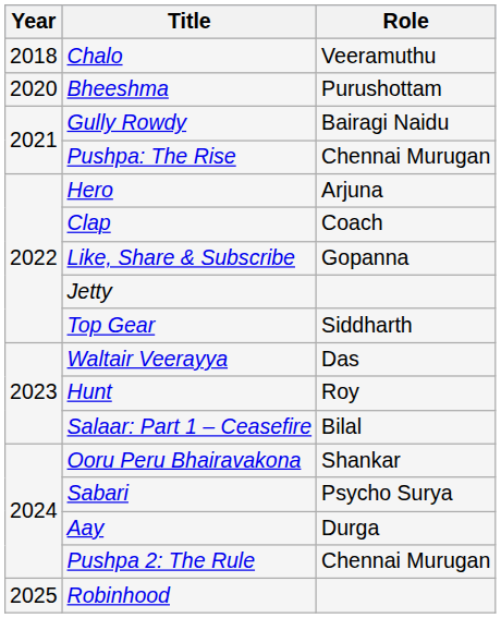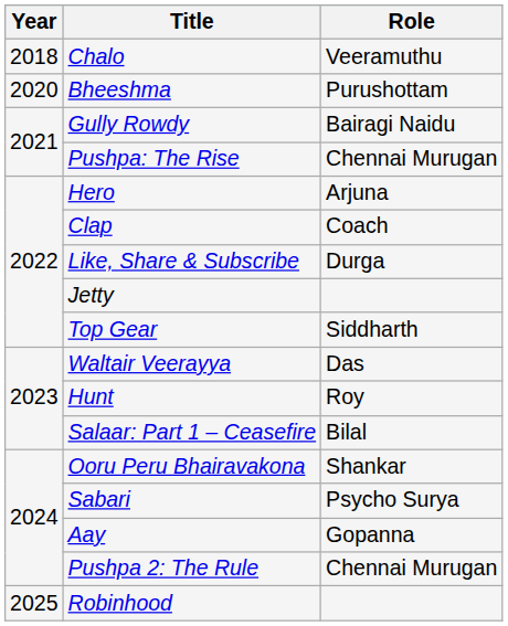Like, Share & Subscribe | Role: Gopanna -> Durga
Aay | Role: Durga -> Gopanna
